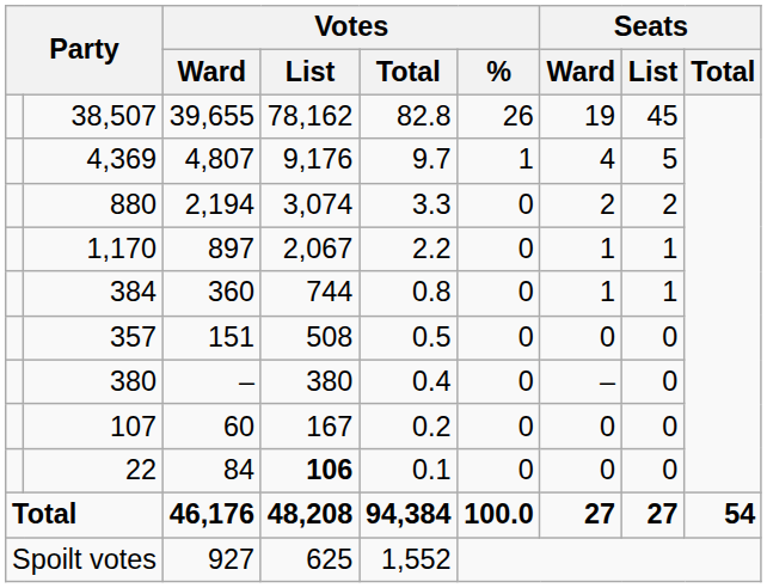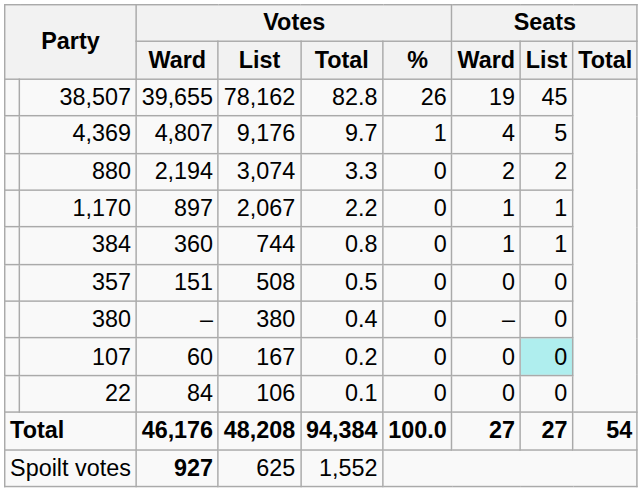107 | Seats / List: no background -> paleturquoise background
22 | Votes / List: bold -> normal
Spoilt votes | Votes / Ward: normal -> bold
